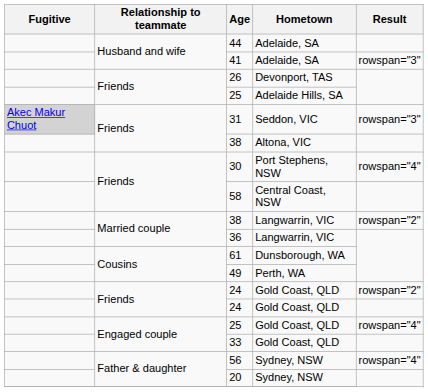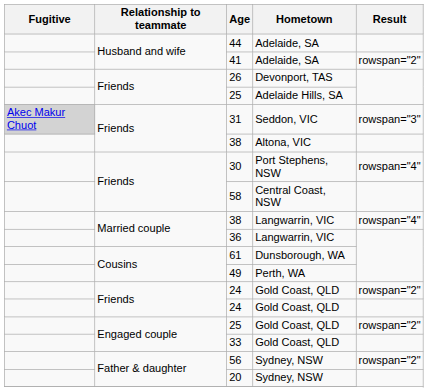41 | Result: rowspan="3" -> rowspan="2"
38 / Langwarrin, VIC | Result: rowspan="2" -> rowspan="4"
25 / Gold Coast, QLD | Result: rowspan="4" -> rowspan="2"
56 | Result: rowspan="4" -> rowspan="2"
